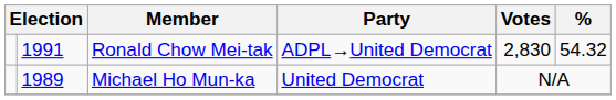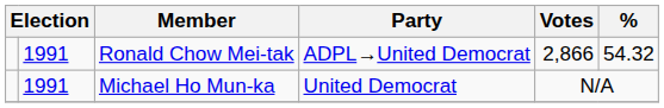Ronald Chow Mei-tak | Votes: 2,830 -> 2,866
Michael Ho Mun-ka | column 2: 1989 -> 1991
